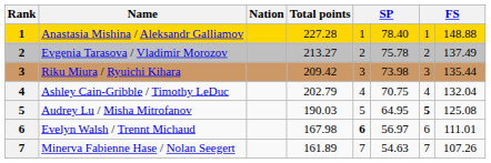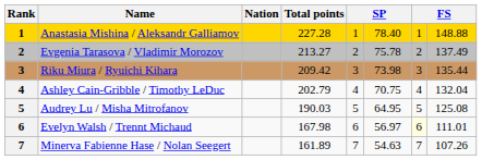Audrey Lu / Misha Mitrofanov | column 7: bold -> normal
Evelyn Walsh / Trennt Michaud | column 5: bold -> normal
Evelyn Walsh / Trennt Michaud | column 7: no background -> lightyellow background
